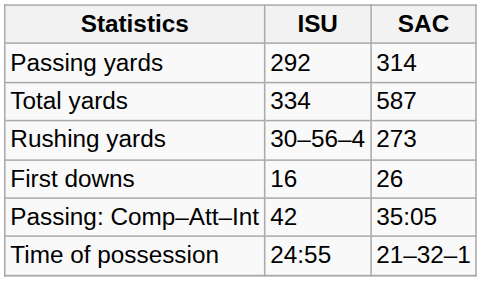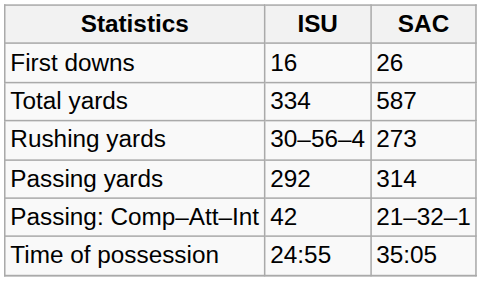rows swapped: First downs <-> Passing yards
Passing: Comp–Att–Int | SAC: 35:05 -> 21–32–1
Time of possession | SAC: 21–32–1 -> 35:05
